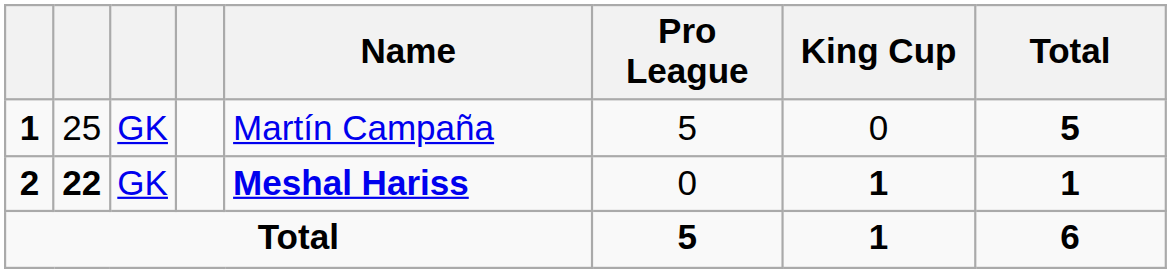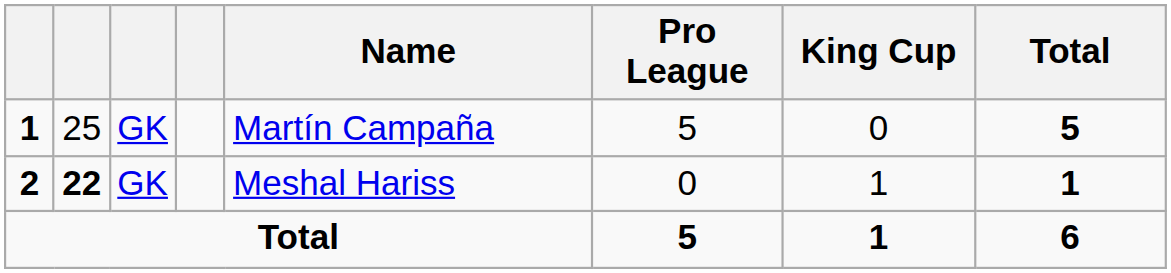2 | Name: bold -> normal
2 | King Cup: bold -> normal
